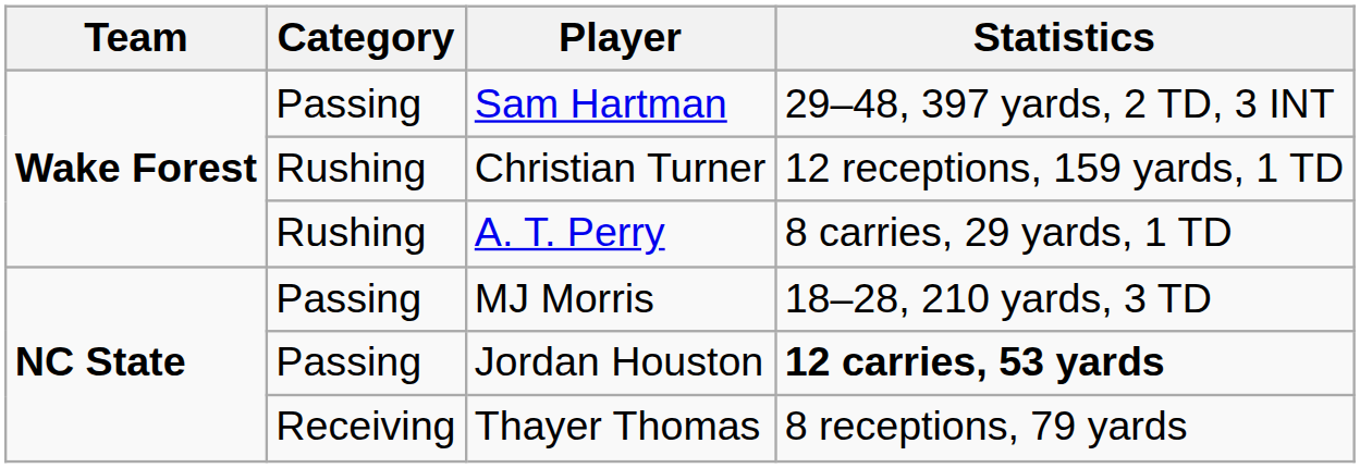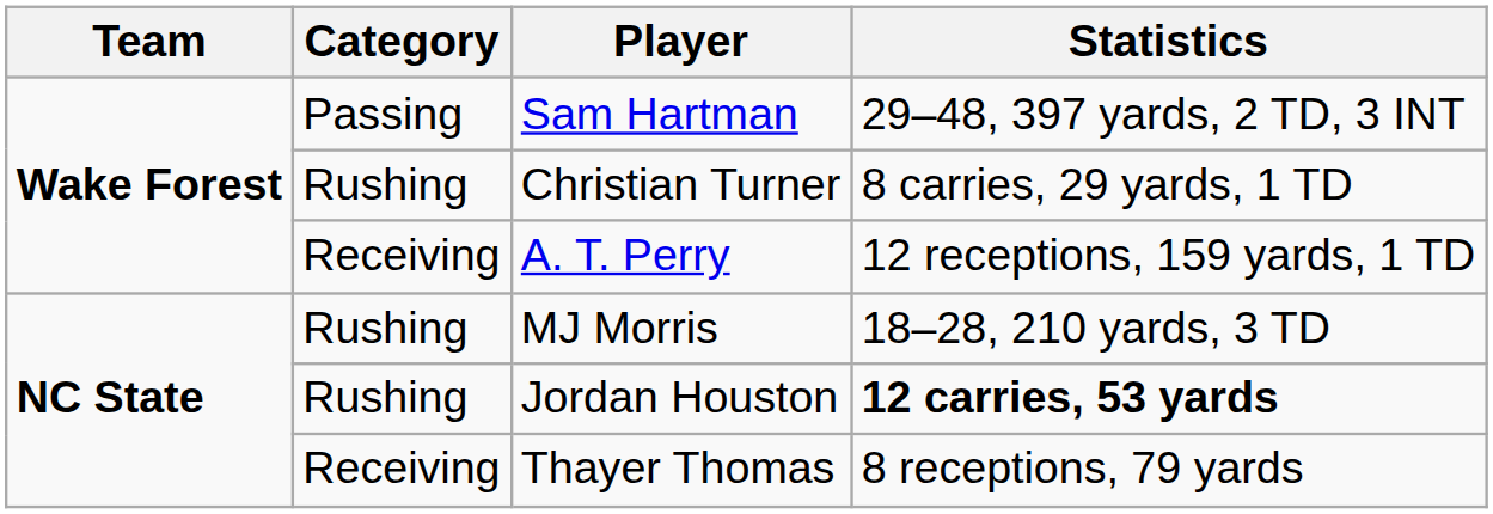Christian Turner | Statistics: 12 receptions, 159 yards, 1 TD -> 8 carries, 29 yards, 1 TD
A. T. Perry | Category: Rushing -> Receiving
A. T. Perry | Statistics: 8 carries, 29 yards, 1 TD -> 12 receptions, 159 yards, 1 TD
MJ Morris | Category: Passing -> Rushing
Jordan Houston | Category: Passing -> Rushing
